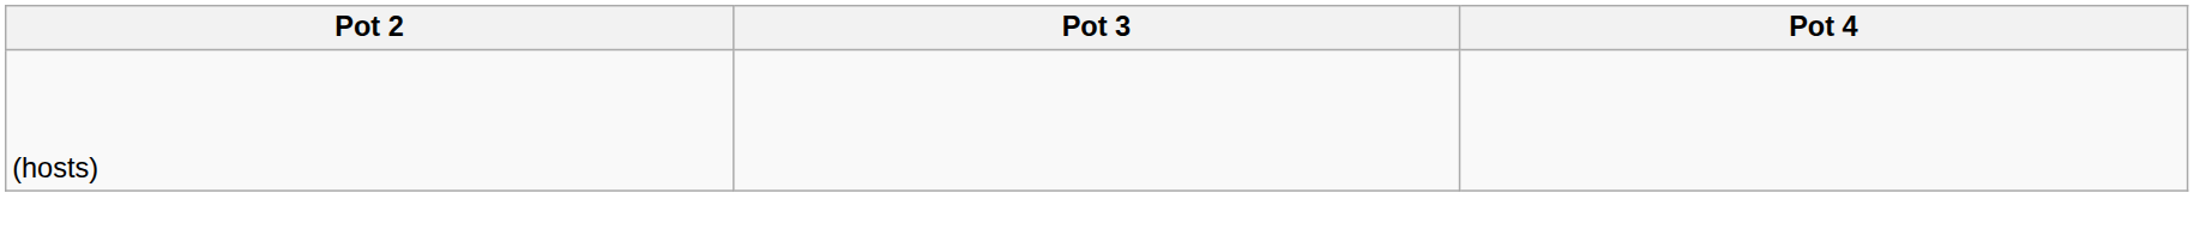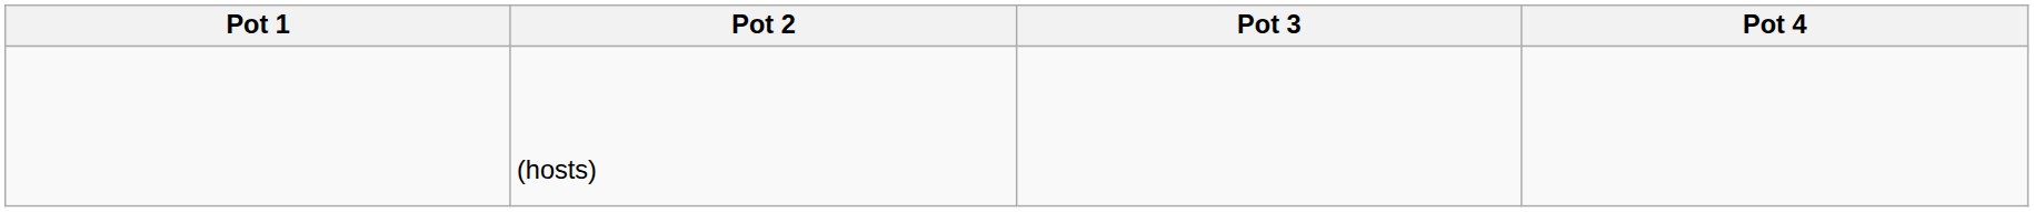+ column: Pot 1
